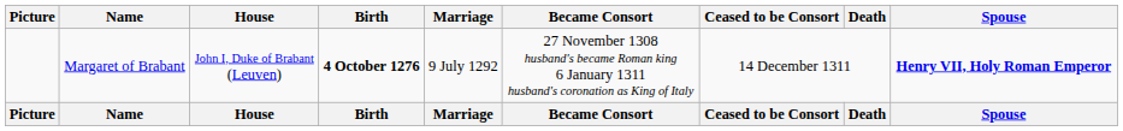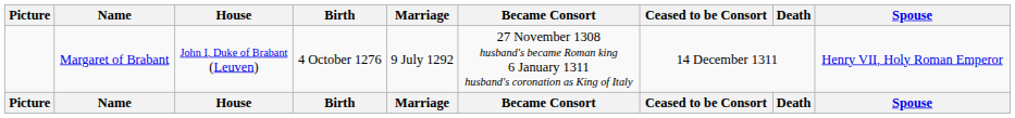Margaret of Brabant | Birth: bold -> normal
Margaret of Brabant | Spouse: bold -> normal
